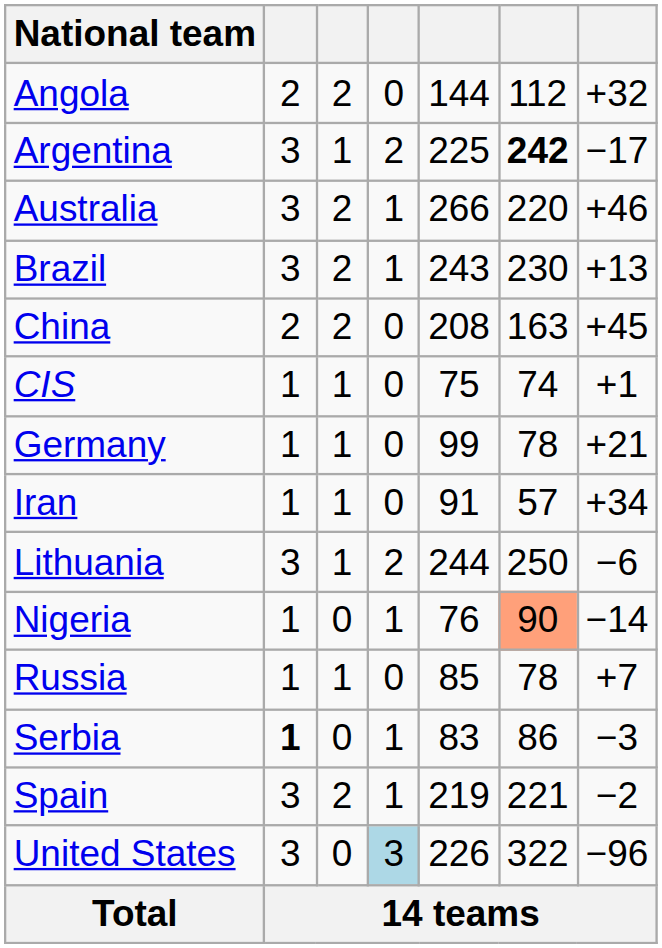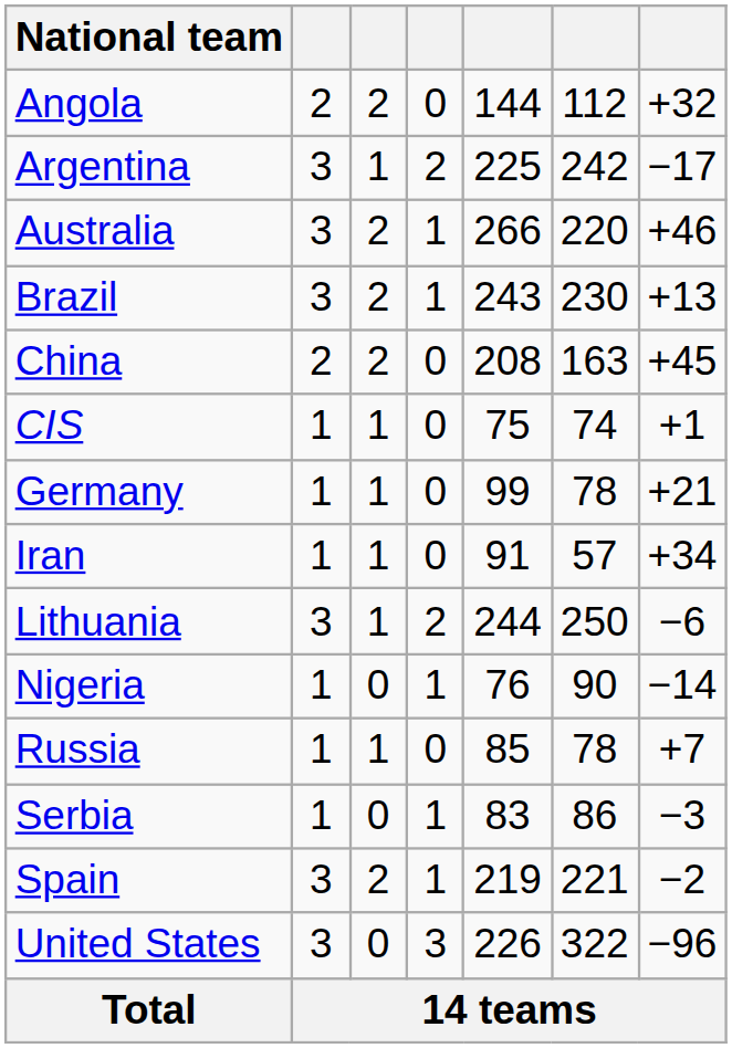Argentina | column 6: bold -> normal
Nigeria | column 6: lightsalmon background -> no background
Serbia | column 2: bold -> normal
United States | column 4: lightblue background -> no background
